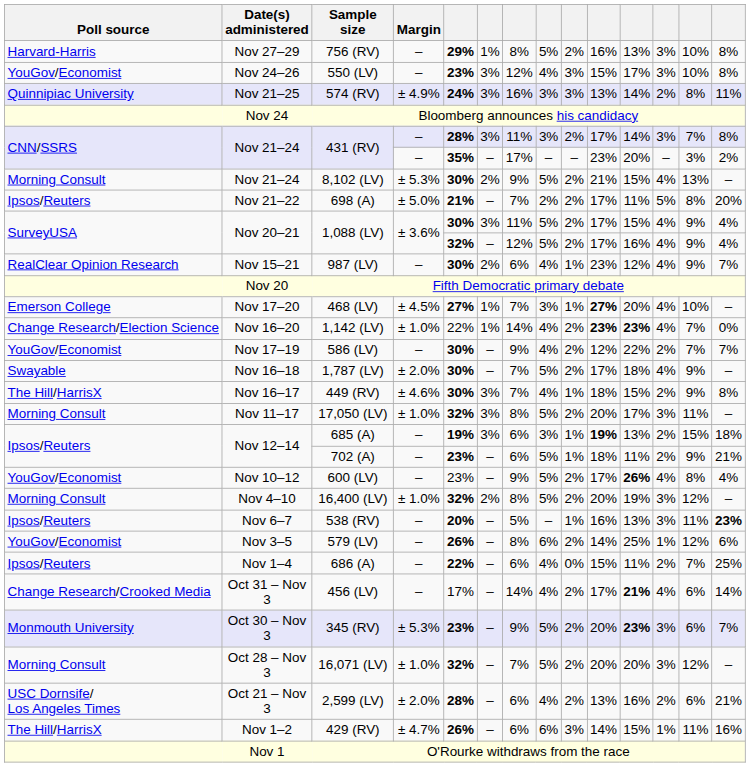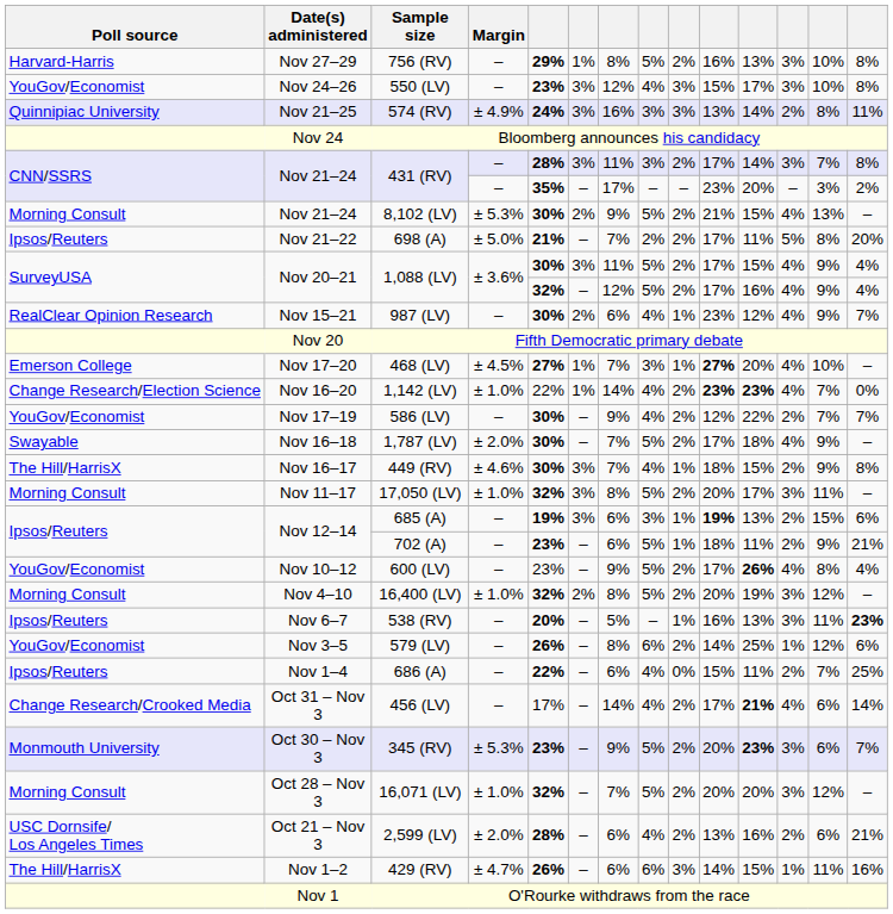685 (A) | column 14: 18% -> 6%
